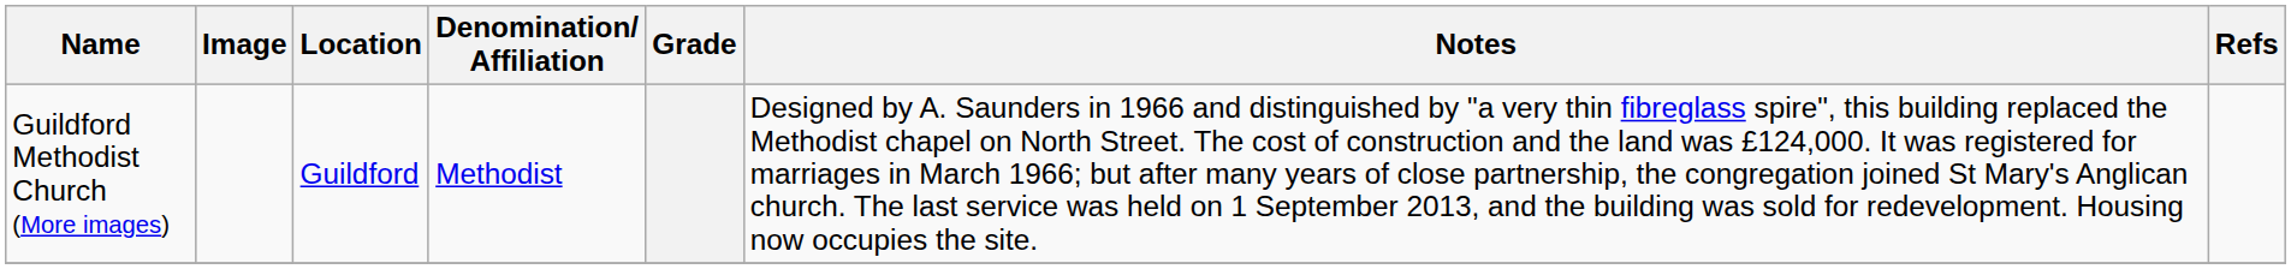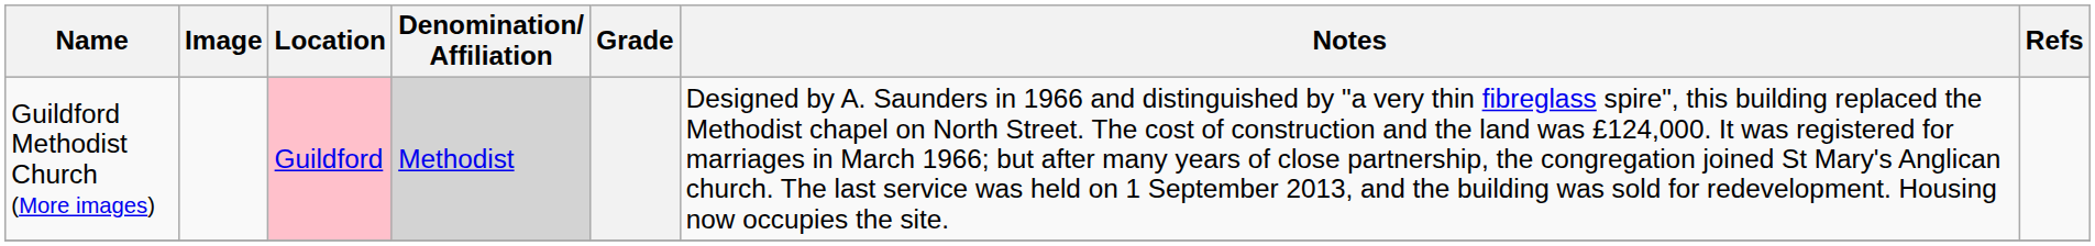Guildford Methodist Church (More images) | Location: no background -> pink background
Guildford Methodist Church (More images) | Denomination/ Affiliation: no background -> lightgrey background
